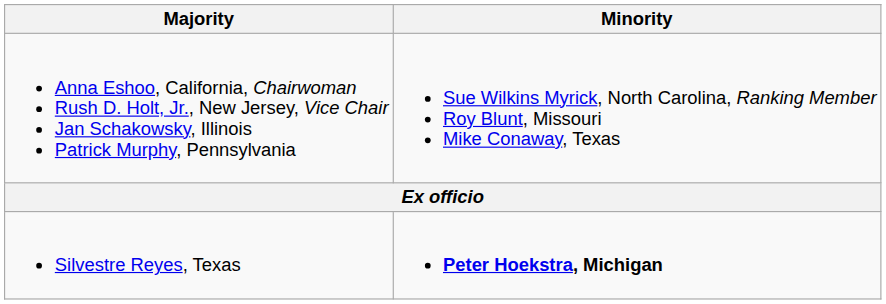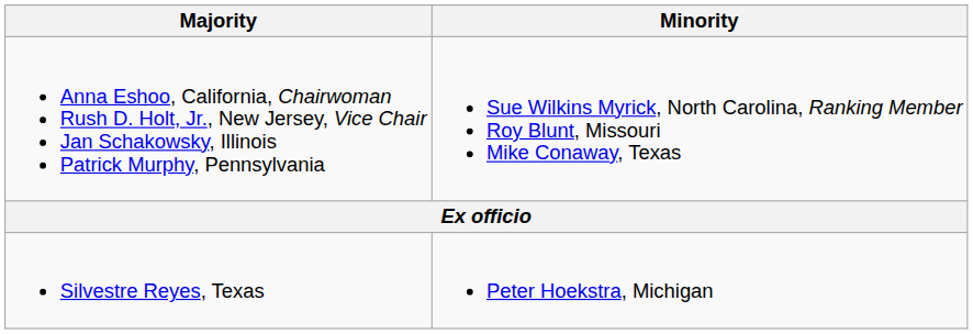Silvestre Reyes, Texas | Minority: bold -> normal
